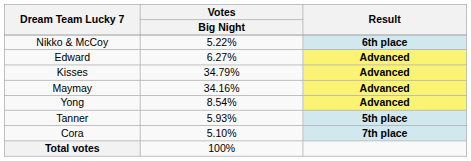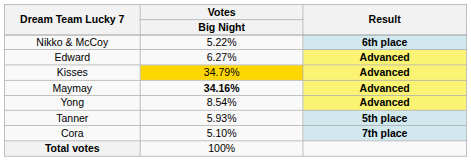Kisses | Votes / Big Night: no background -> gold background
Maymay | Votes / Big Night: normal -> bold
